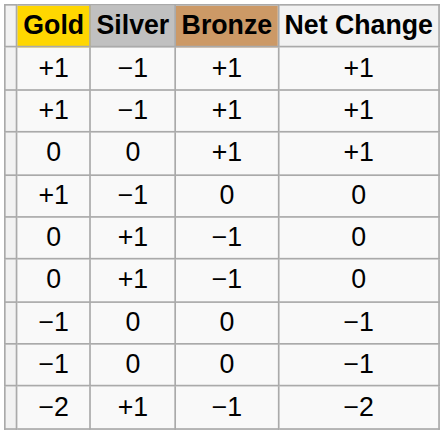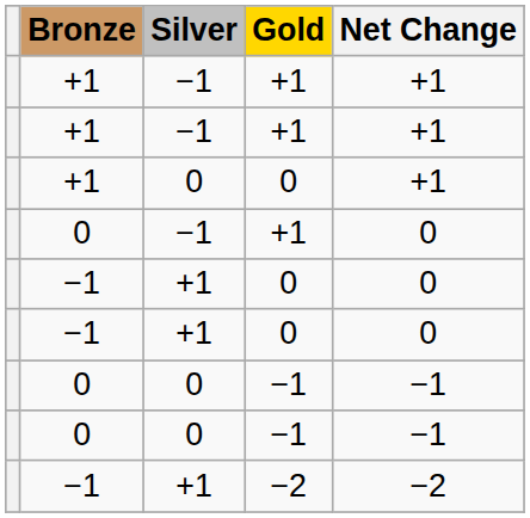columns swapped: Gold <-> Bronze
